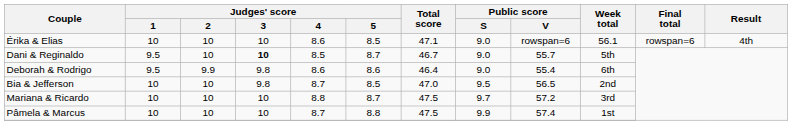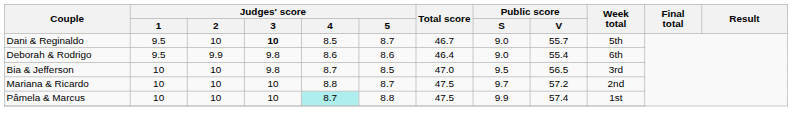- row: Érika & Elias | 10 | 10 | 10 | 8.6 | 8.5 | 47.1 | 9.0 | rowspan=6 | 56.1 | rowspan=6 | 4th
Bia & Jefferson | Week total: 2nd -> 3rd
Mariana & Ricardo | Week total: 3rd -> 2nd
Pâmela & Marcus | Judges' score / 4: no background -> paleturquoise background
